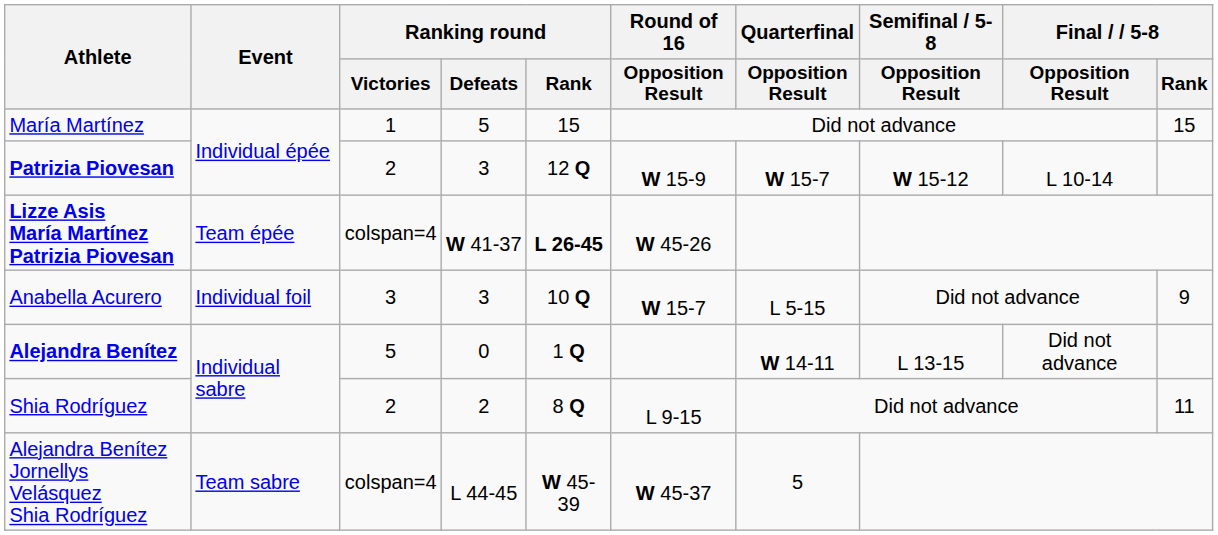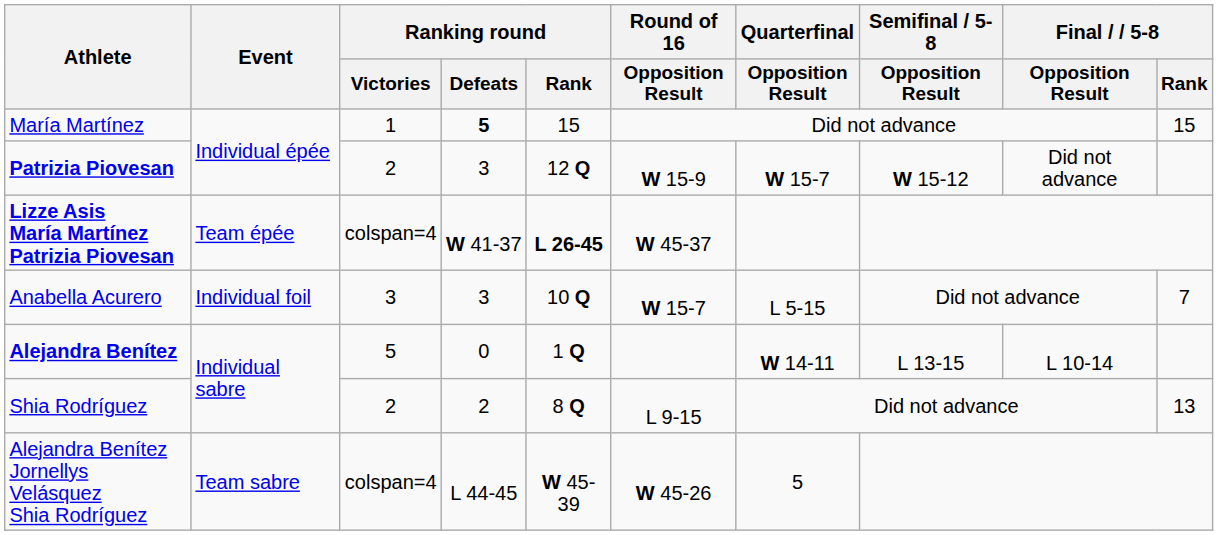María Martínez | Ranking round / Defeats: normal -> bold
Patrizia Piovesan | Final / / 5-8 / Opposition Result: L 10-14 -> Did not advance
Lizze Asis María Martínez Patrizia Piovesan | Round of 16 / Opposition Result: W 45-26 -> W 45-37
Anabella Acurero | Final / / 5-8 / Rank: 9 -> 7
Alejandra Benítez | Final / / 5-8 / Opposition Result: Did not advance -> L 10-14
Shia Rodríguez | Final / / 5-8 / Rank: 11 -> 13
Alejandra Benítez Jornellys Velásquez Shia Rodríguez | Round of 16 / Opposition Result: W 45-37 -> W 45-26
